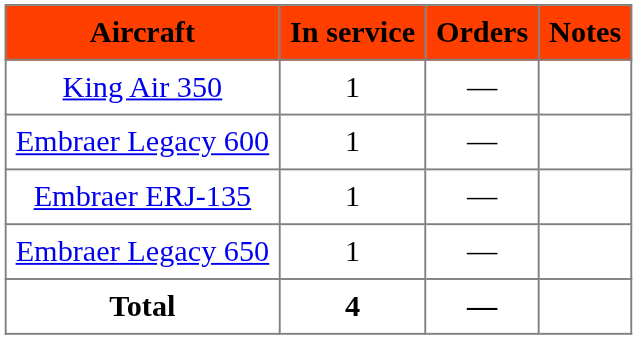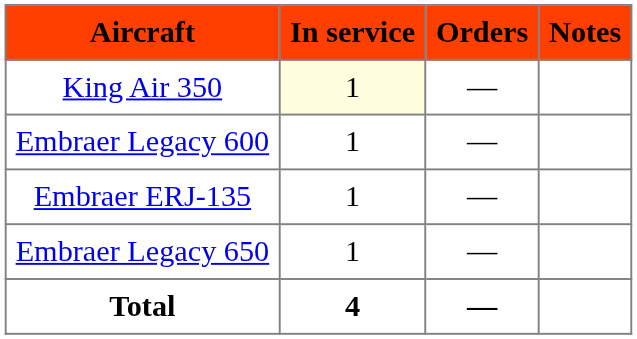King Air 350 | In service: no background -> lightyellow background
